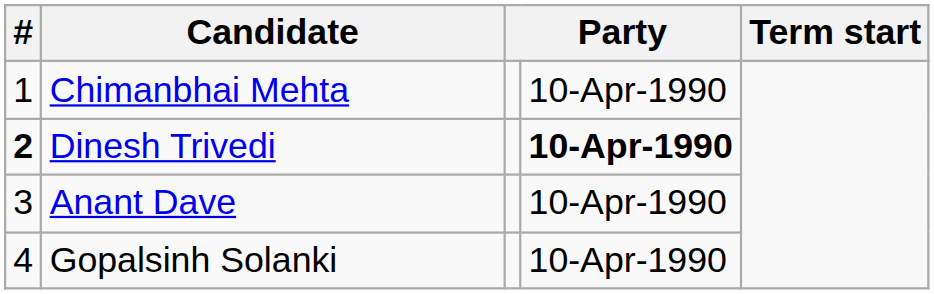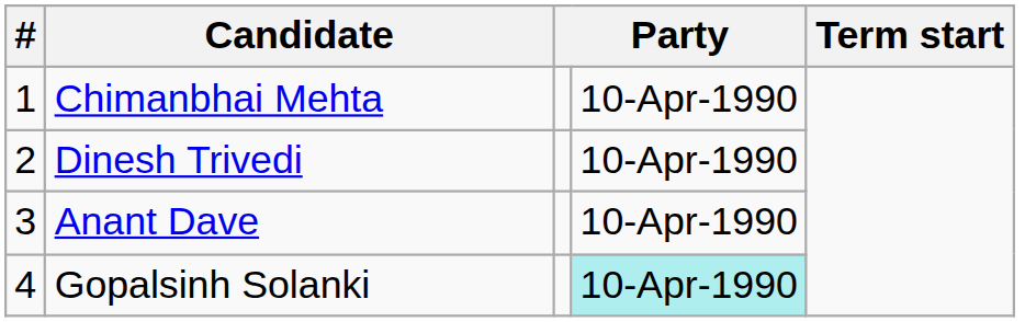Dinesh Trivedi | #: bold -> normal
Dinesh Trivedi | column 4: bold -> normal
Gopalsinh Solanki | column 4: no background -> paleturquoise background
